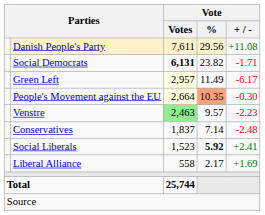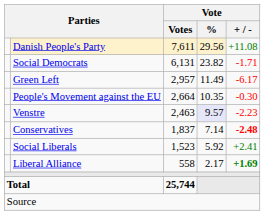Social Democrats | Vote / Votes: bold -> normal
Green Left | Vote / Votes: lightyellow background -> no background
People's Movement against the EU | Vote / Votes: lightyellow background -> no background
People's Movement against the EU | Vote / %: lightsalmon background -> no background
Venstre | Vote / Votes: lightgreen background -> no background
Venstre | Vote / %: no background -> lavender background
Conservatives | Vote / + / -: normal -> bold
Social Liberals | Vote / %: bold -> normal
Liberal Alliance | Vote / + / -: normal -> bold
